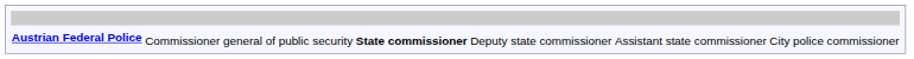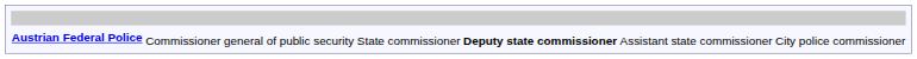Commissioner general of public security | column 3: bold -> normal
Commissioner general of public security | column 4: normal -> bold
